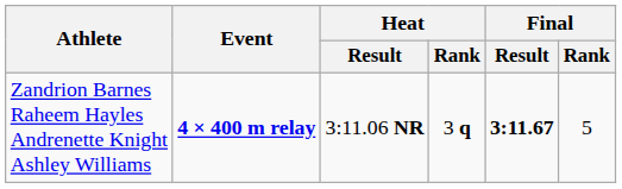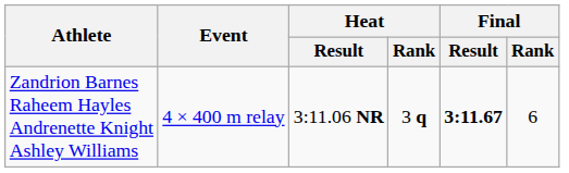row 3 | Event: bold -> normal
row 3 | Final / Rank: 5 -> 6
